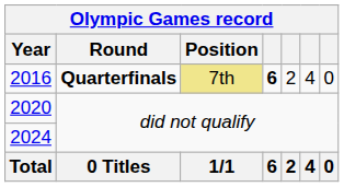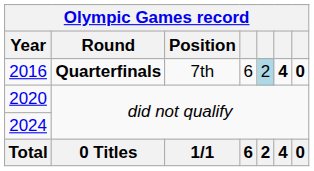2016 | Position: khaki background -> no background
2016 | column 4: bold -> normal
2016 | column 5: no background -> lightblue background
2016 | column 6: normal -> bold
2016 | column 7: normal -> bold
